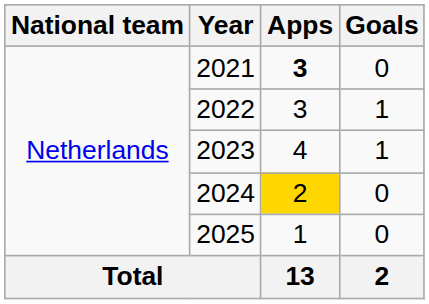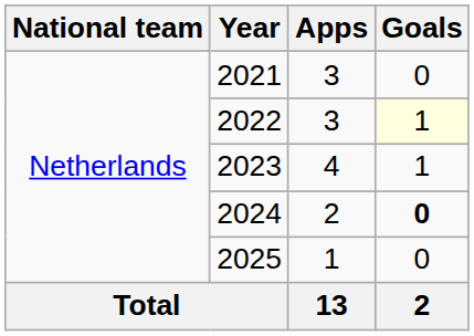2021 | Apps: bold -> normal
2022 | Goals: no background -> lightyellow background
2024 | Apps: gold background -> no background
2024 | Goals: normal -> bold
